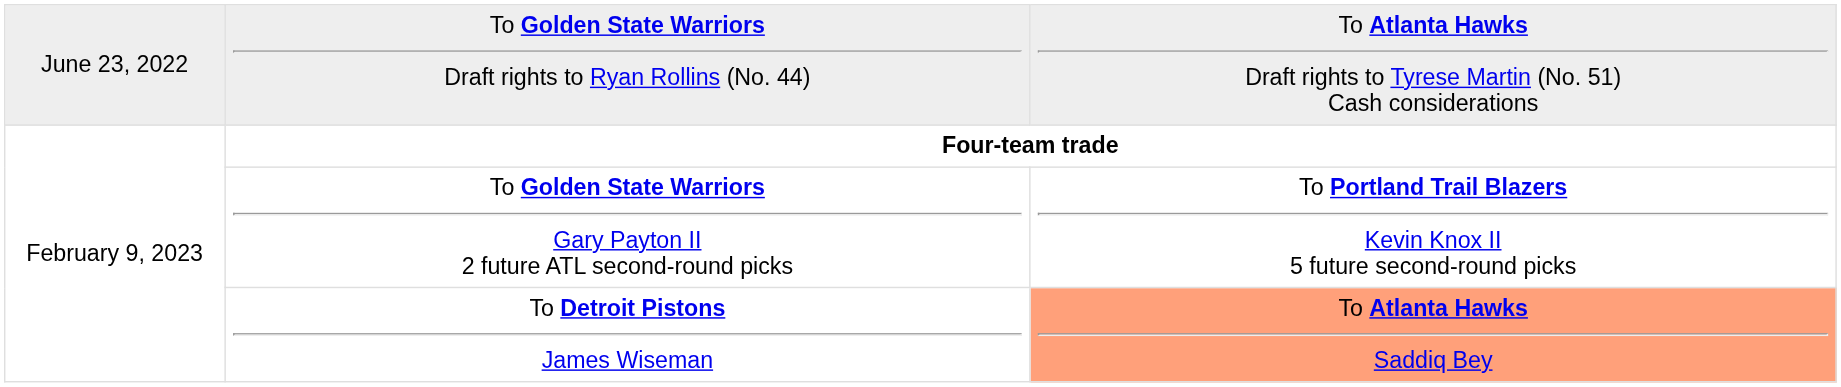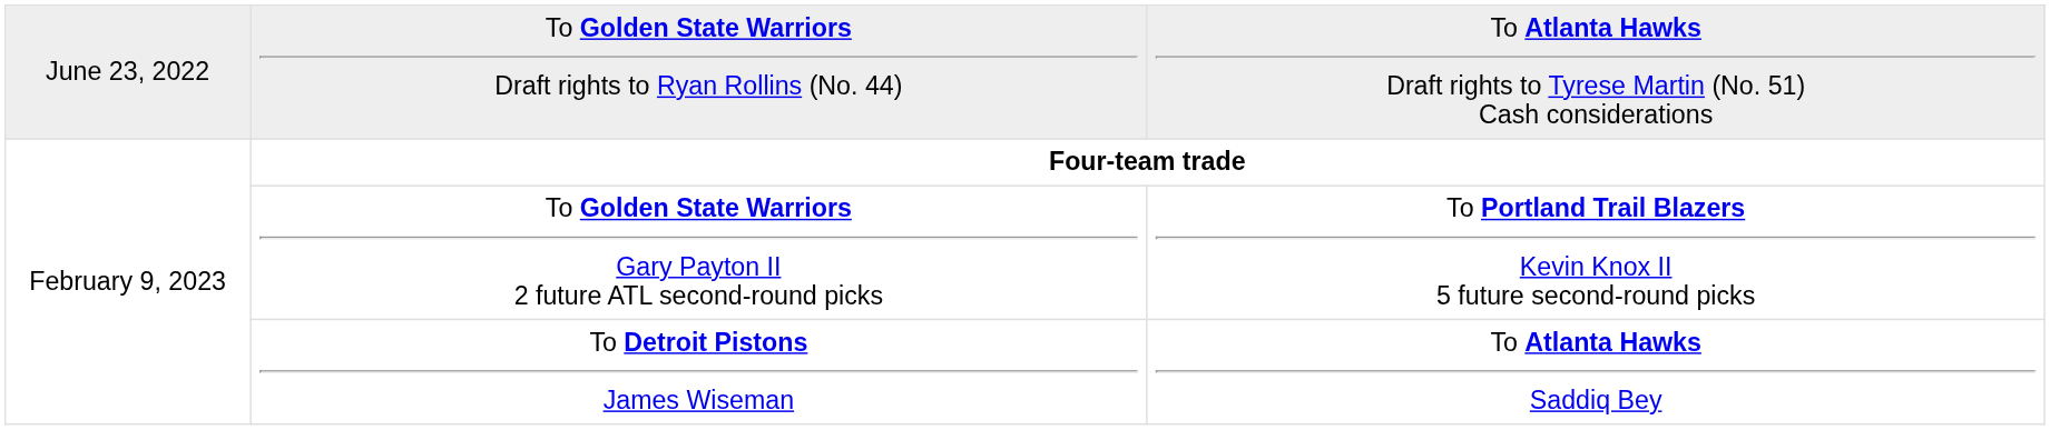To Detroit Pistons James Wiseman | column 3: lightsalmon background -> no background
